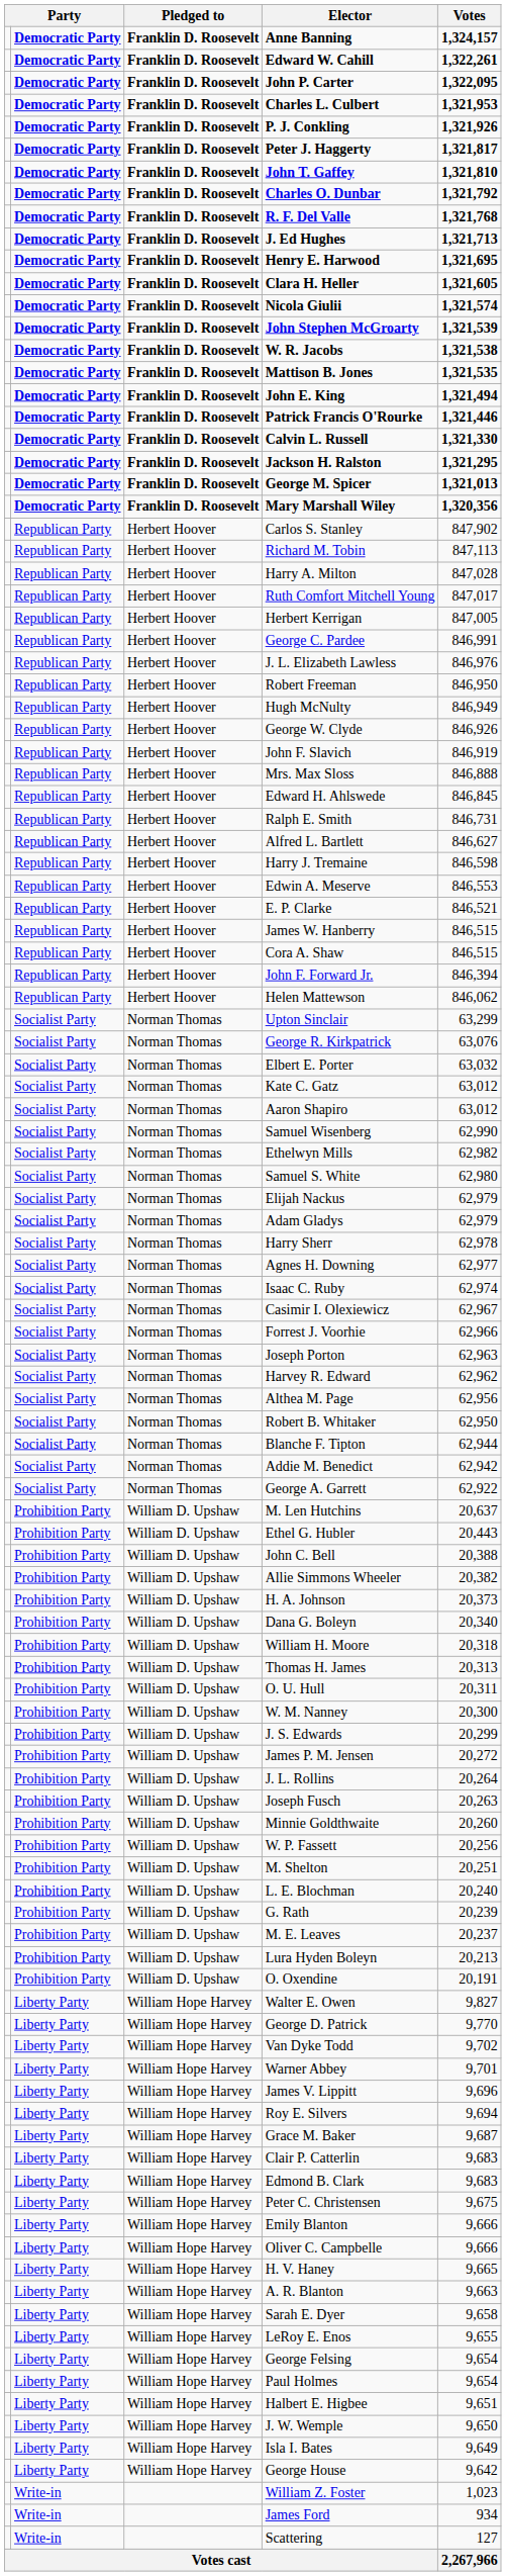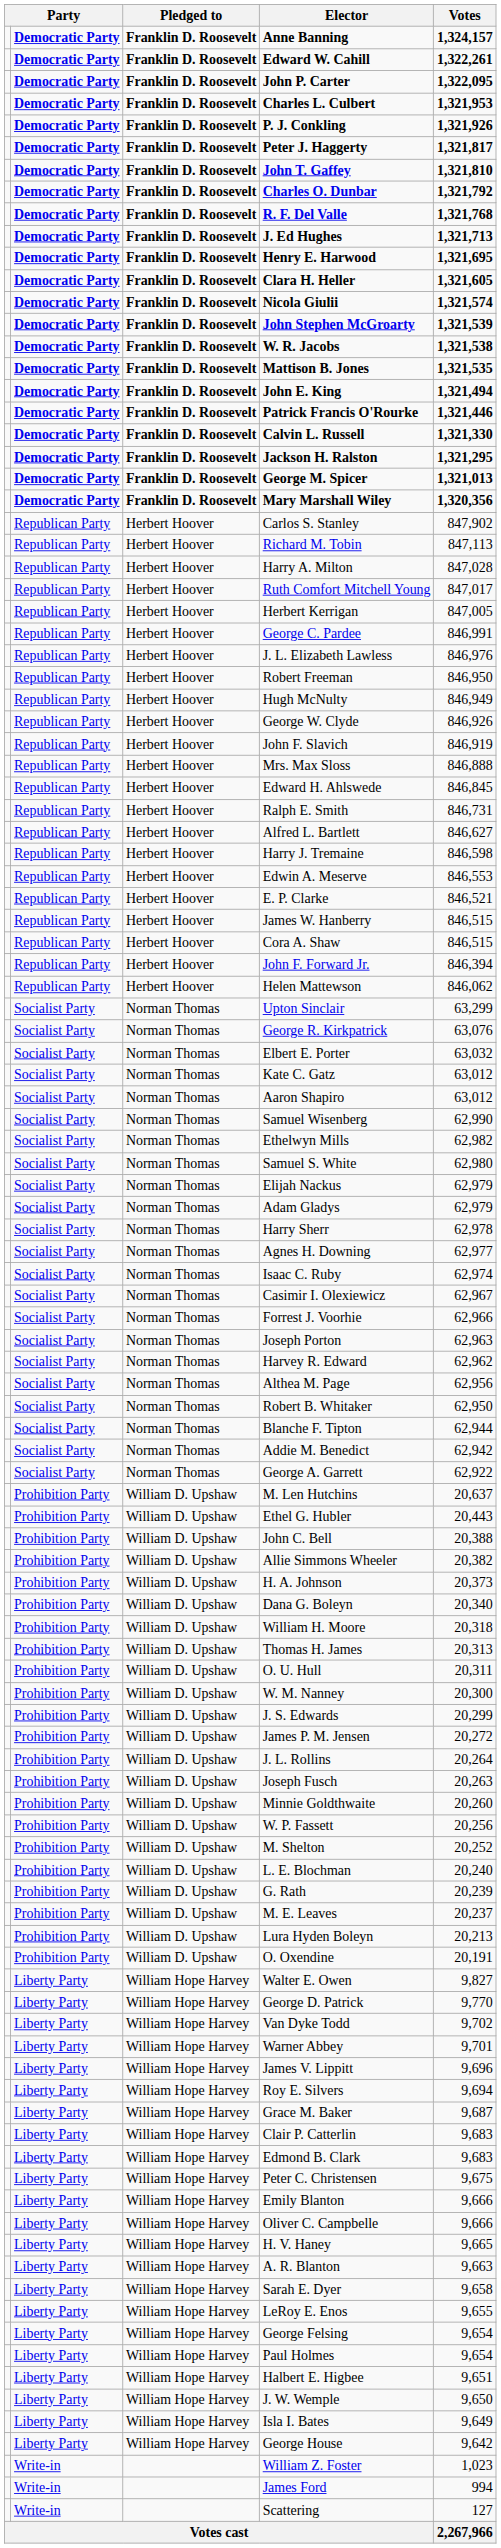M. Shelton | Votes: 20,251 -> 20,252
James Ford | Votes: 934 -> 994
